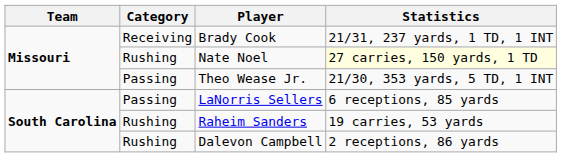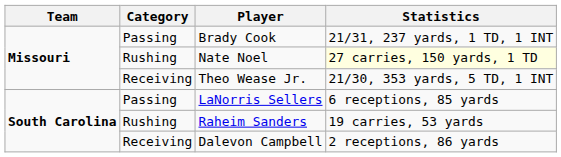Brady Cook | Category: Receiving -> Passing
Theo Wease Jr. | Category: Passing -> Receiving
Dalevon Campbell | Category: Rushing -> Receiving
